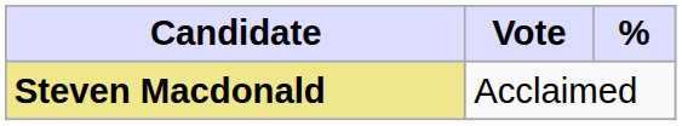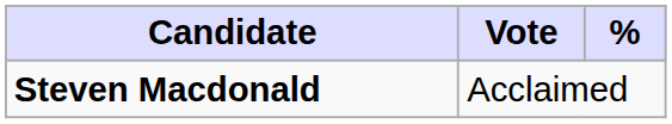Steven Macdonald | Candidate: khaki background -> no background
